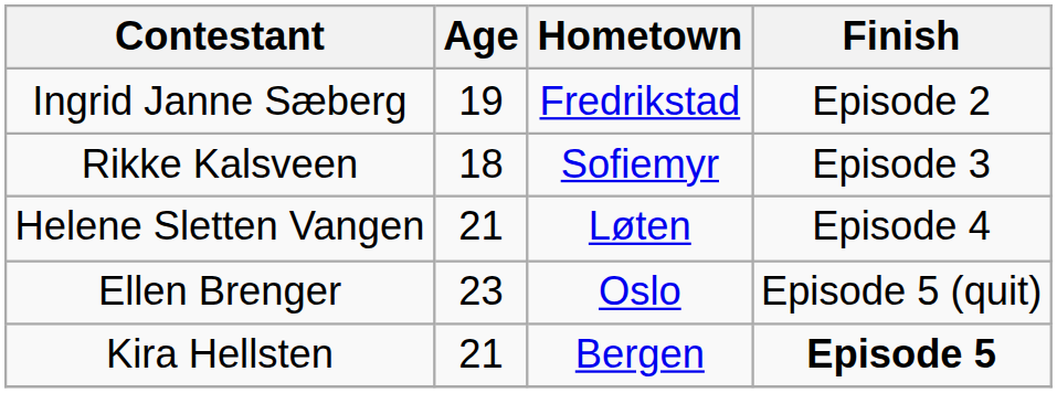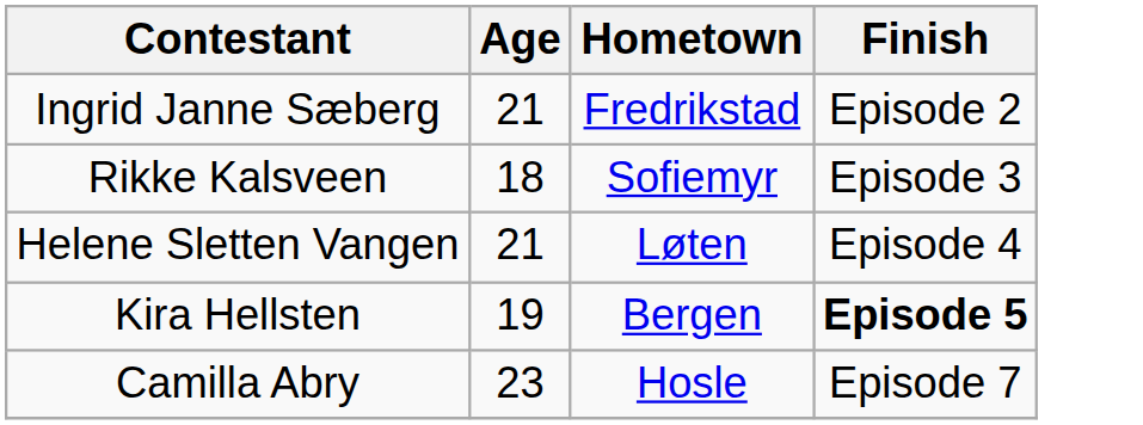Ingrid Janne Sæberg | Age: 19 -> 21
- row: Ellen Brenger | 23 | Oslo | Episode 5 (quit)
Kira Hellsten | Age: 21 -> 19
+ row: Camilla Abry | 23 | Hosle | Episode 7
